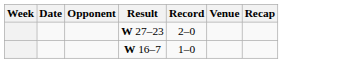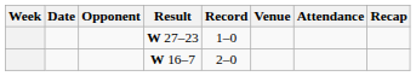+ column: Attendance
W 27–23 | Record: 2–0 -> 1–0
W 16–7 | Record: 1–0 -> 2–0
